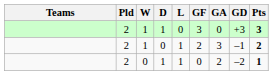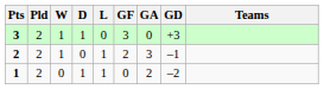columns swapped: Teams <-> Pts
